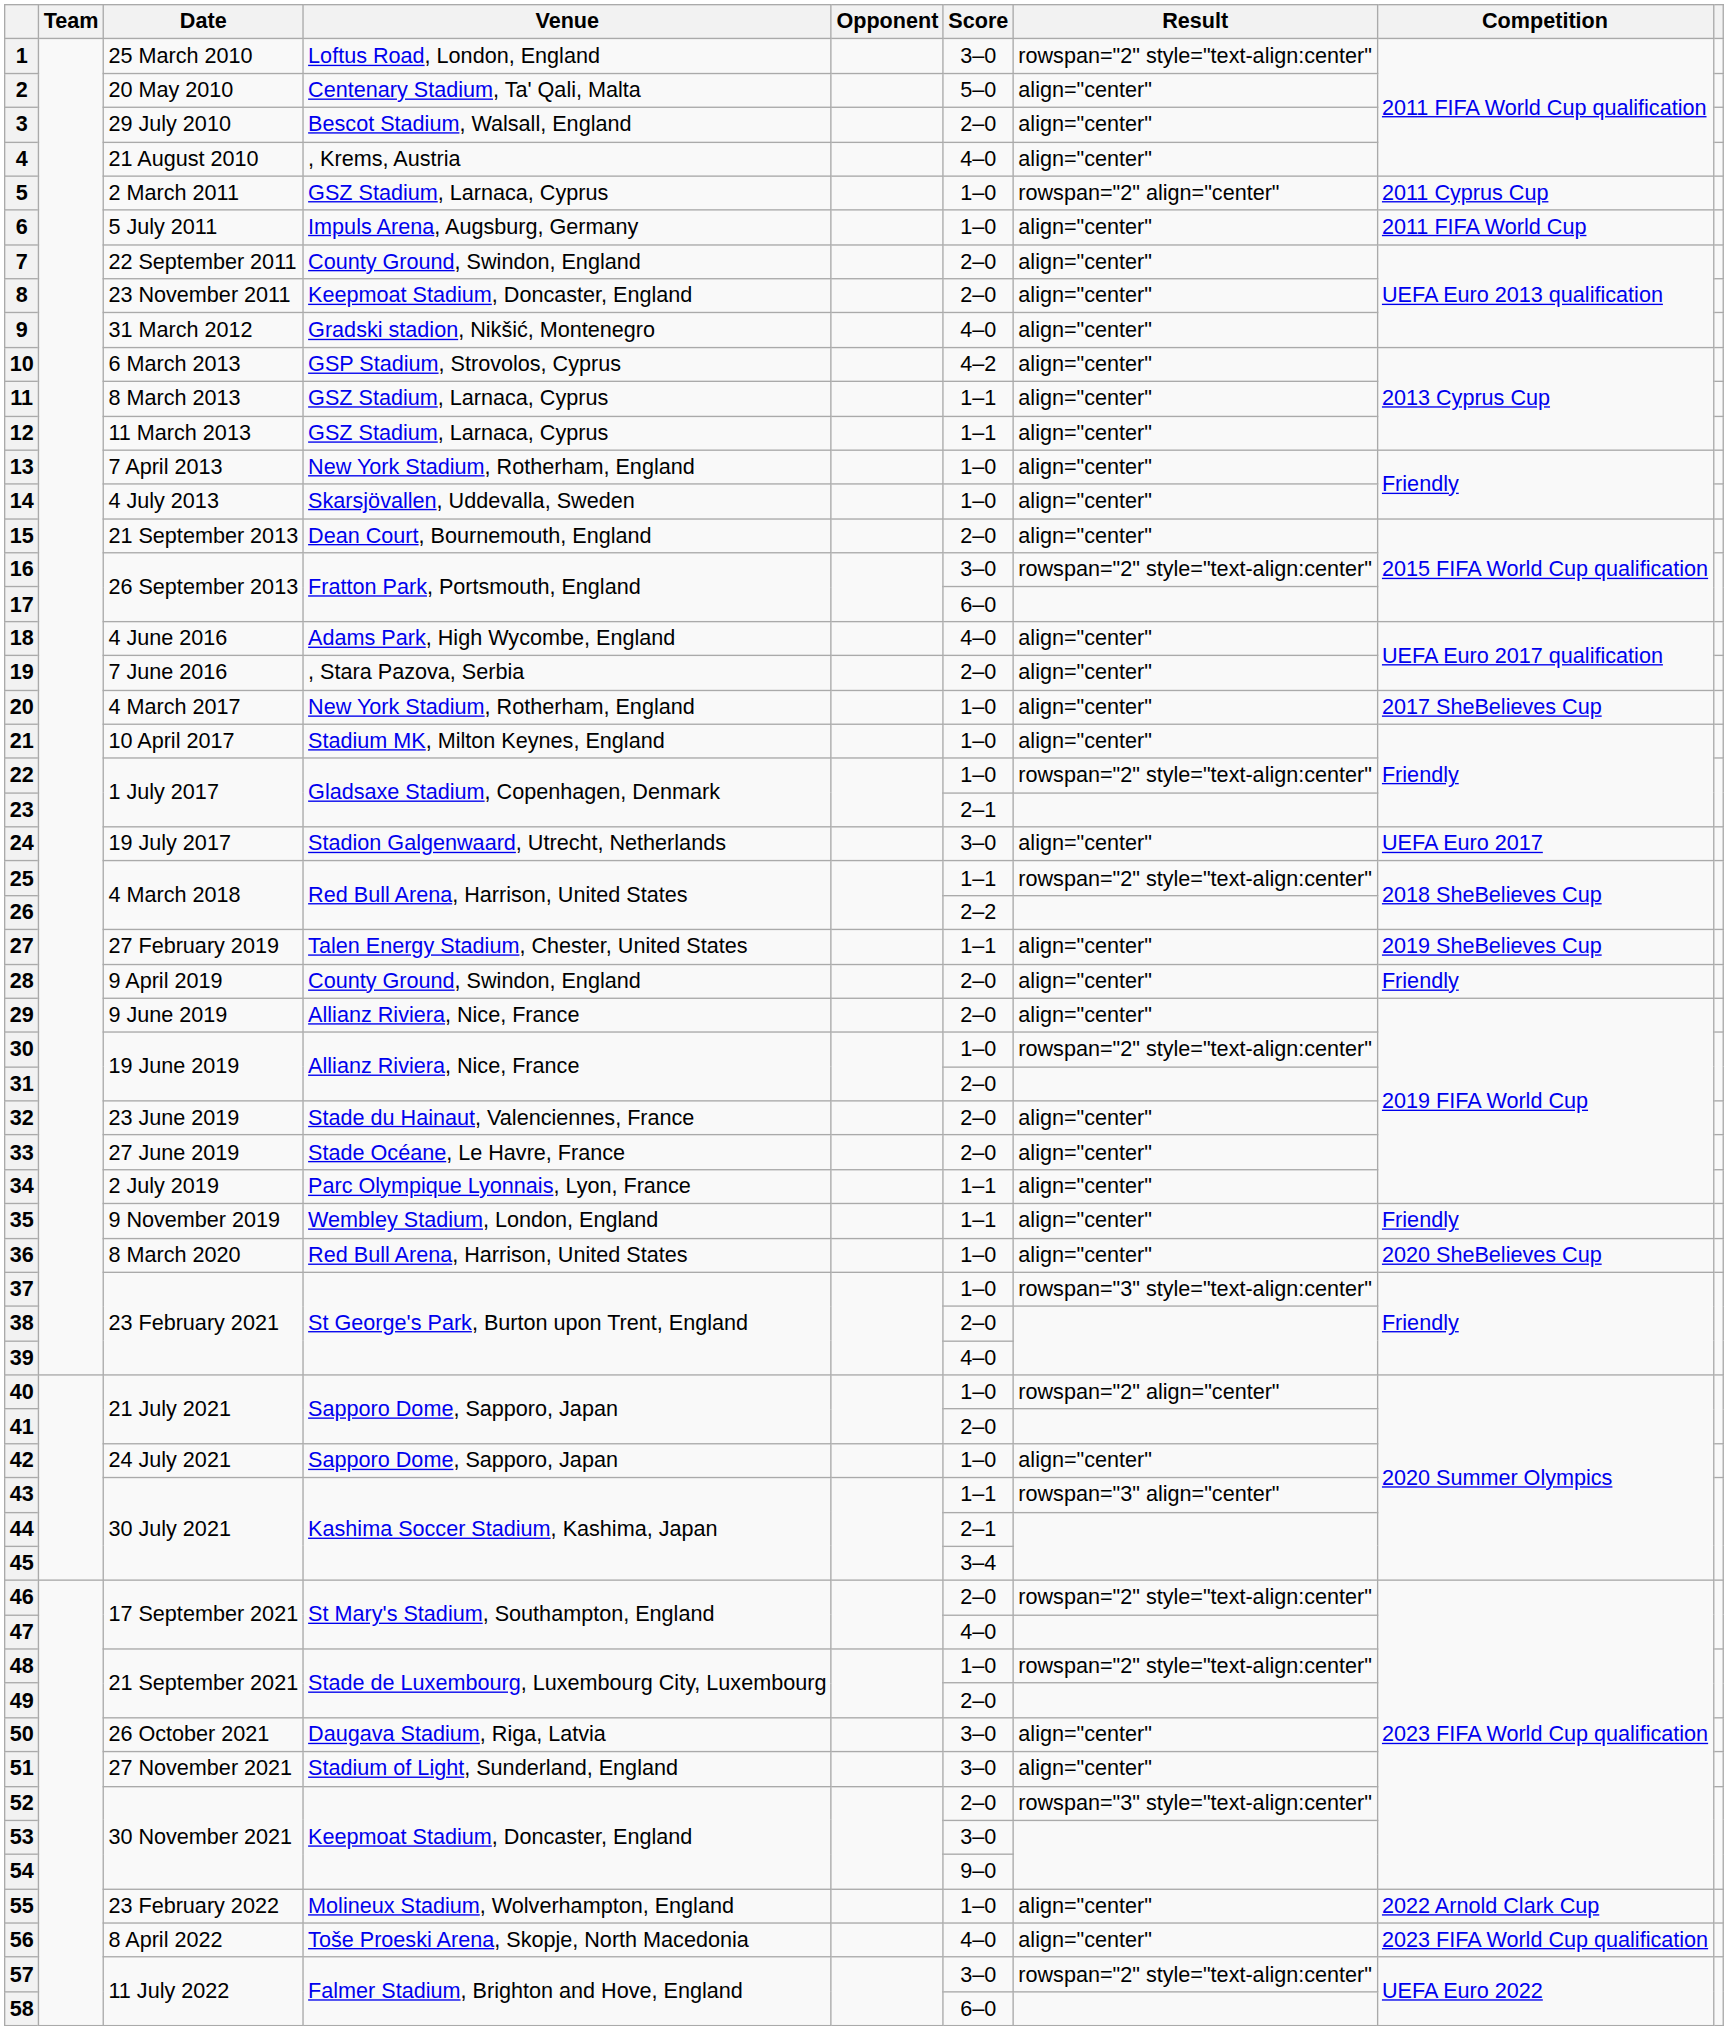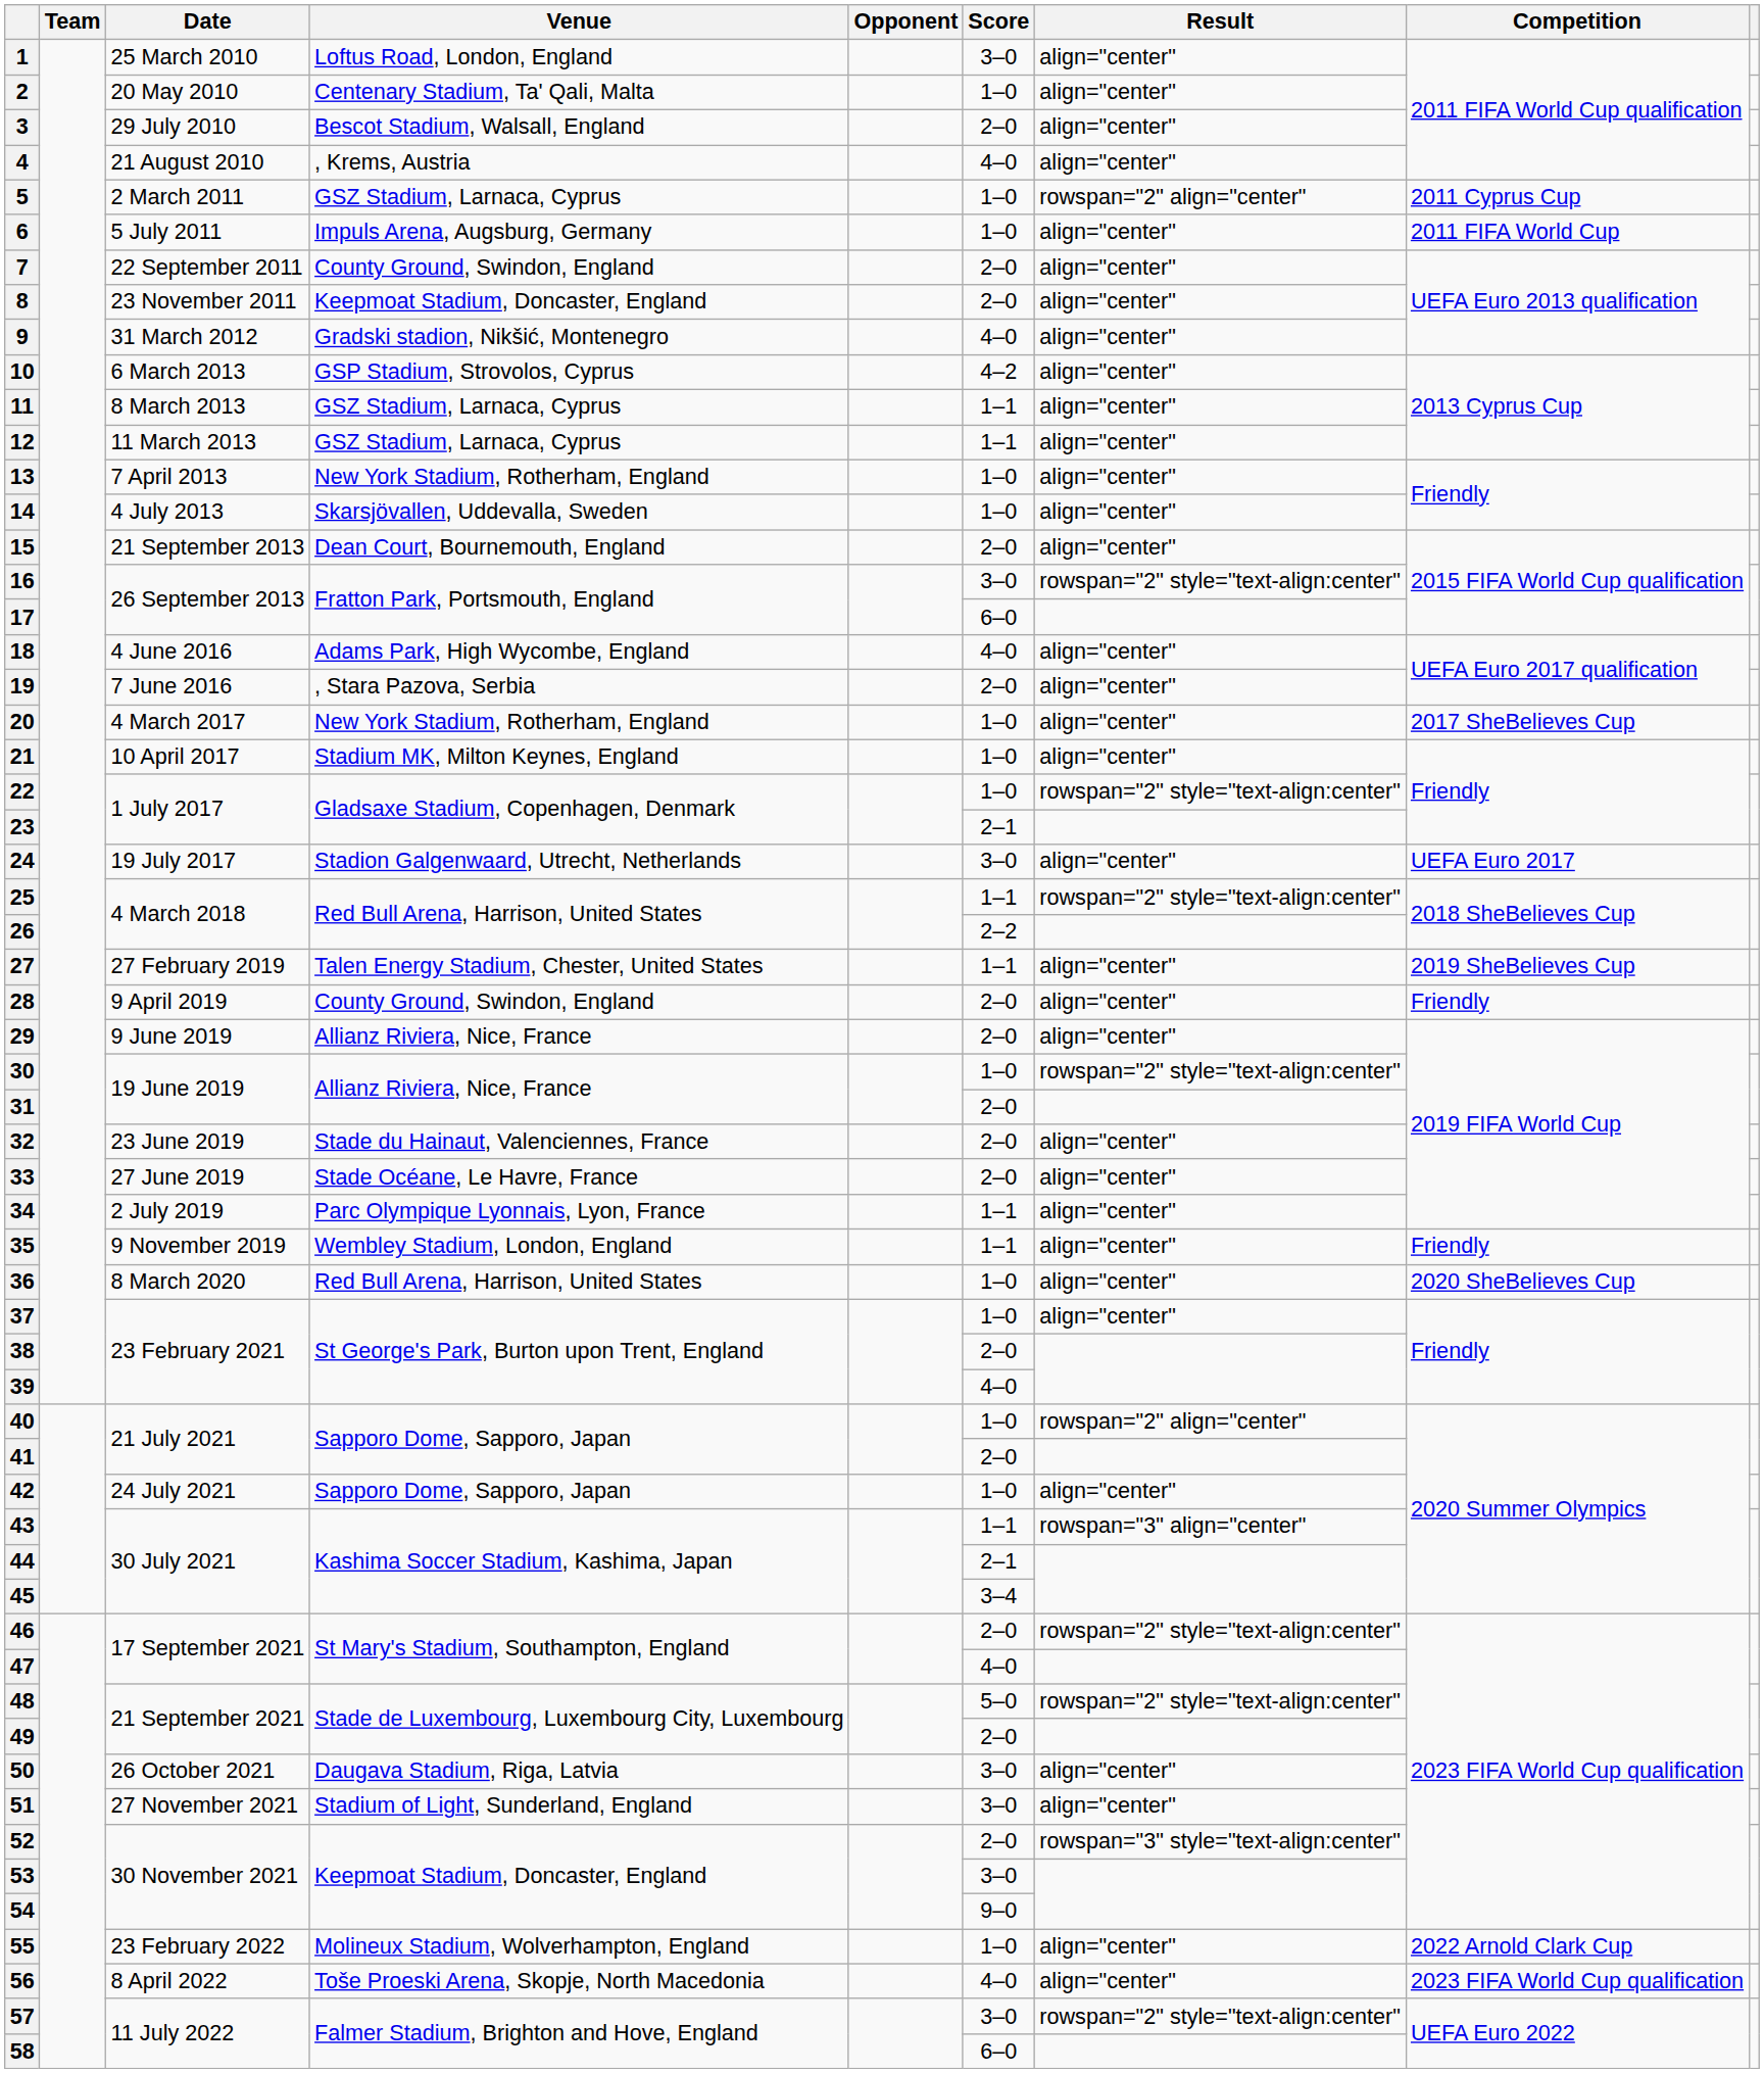1 | Result: rowspan="2" style="text-align:center" -> align="center"
2 | Score: 5–0 -> 1–0
37 | Result: rowspan="3" style="text-align:center" -> align="center"
48 | Score: 1–0 -> 5–0
